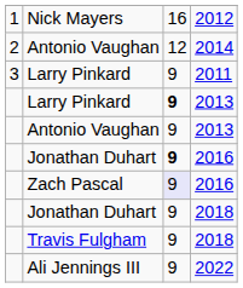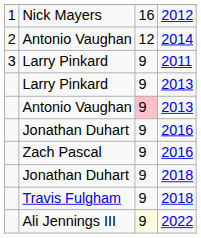Larry Pinkard / 2013 | column 3: bold -> normal
Antonio Vaughan / 2013 | column 3: no background -> pink background
Jonathan Duhart / 2016 | column 3: bold -> normal
Zach Pascal | column 3: lavender background -> no background
Ali Jennings III | column 3: no background -> lightyellow background
